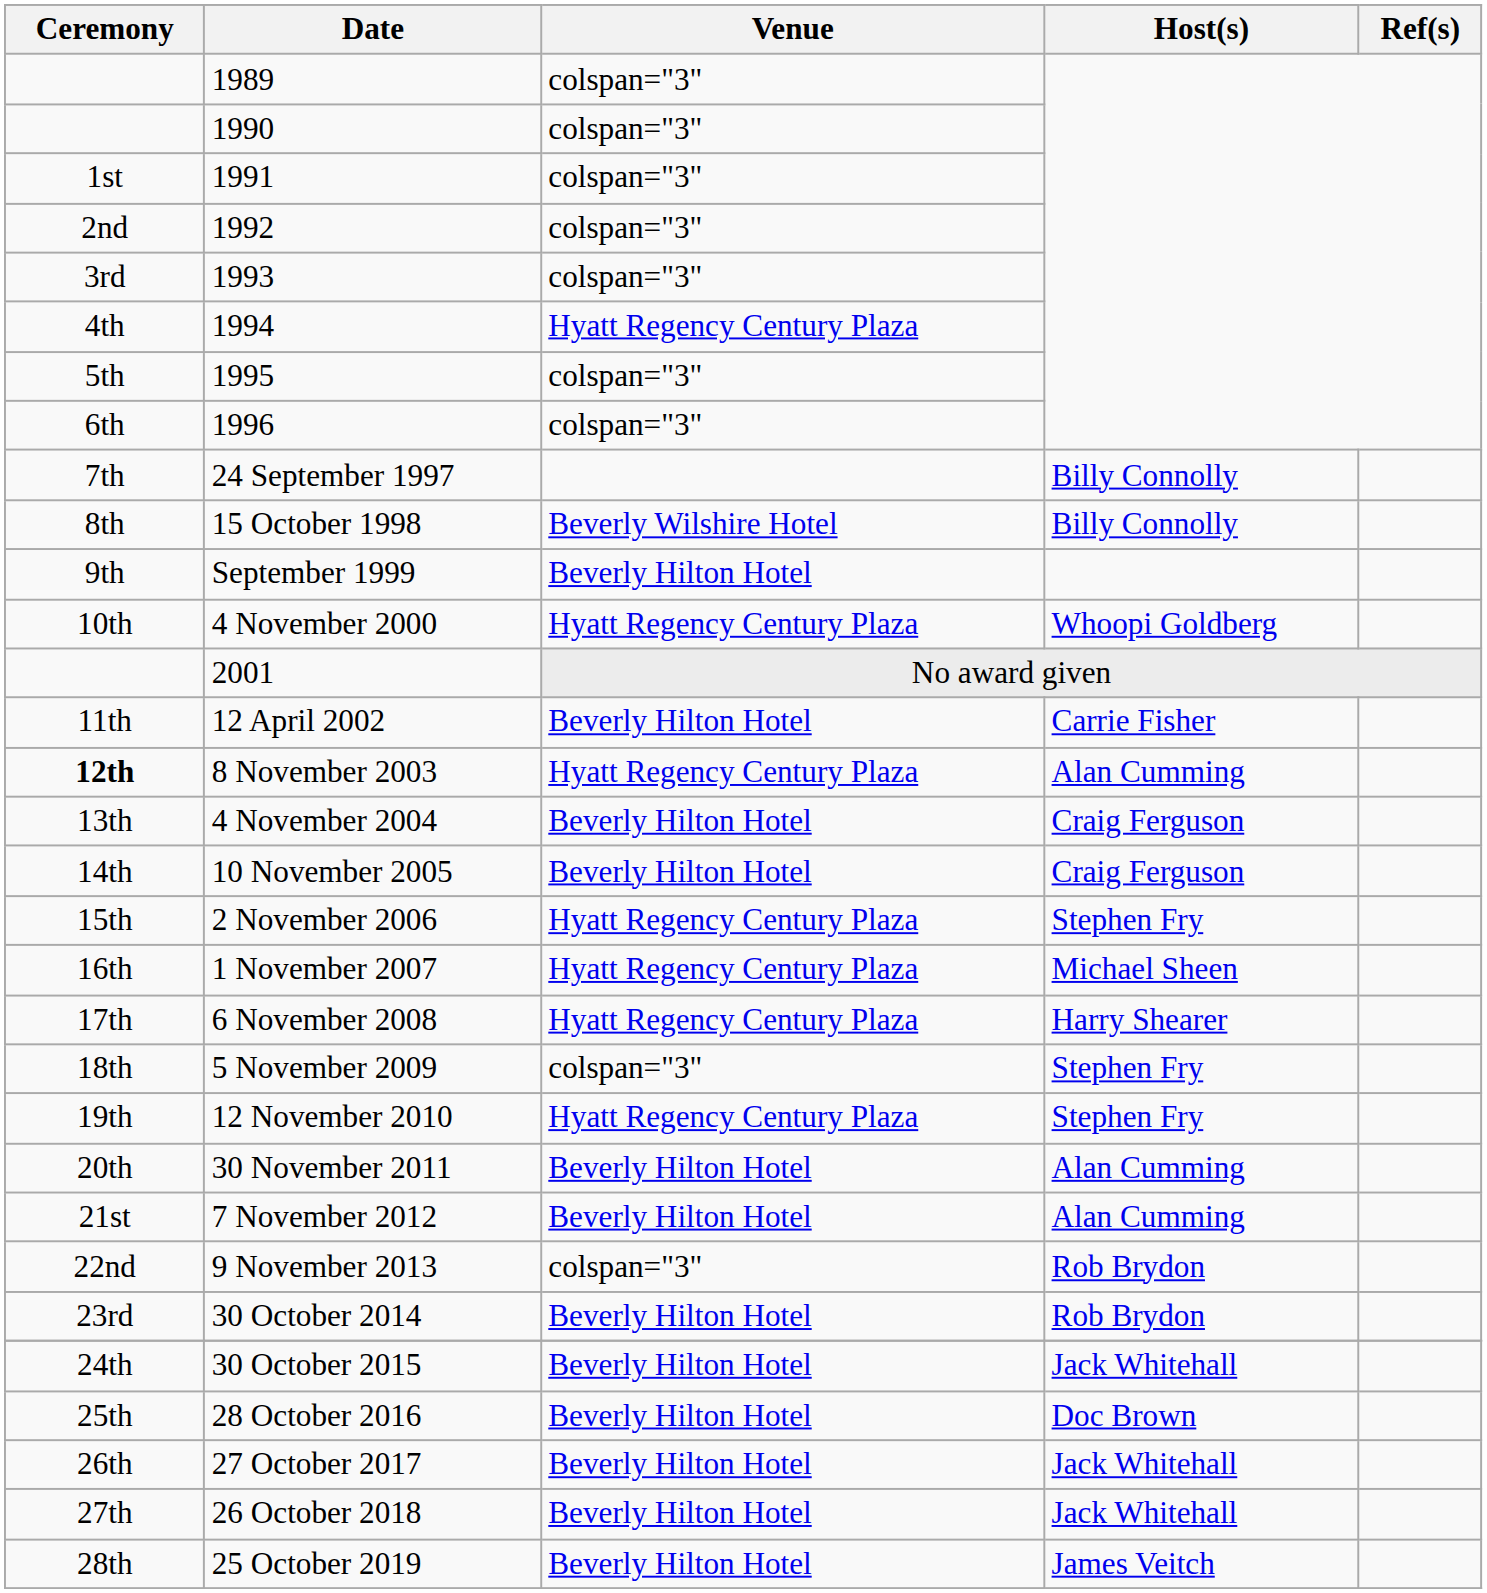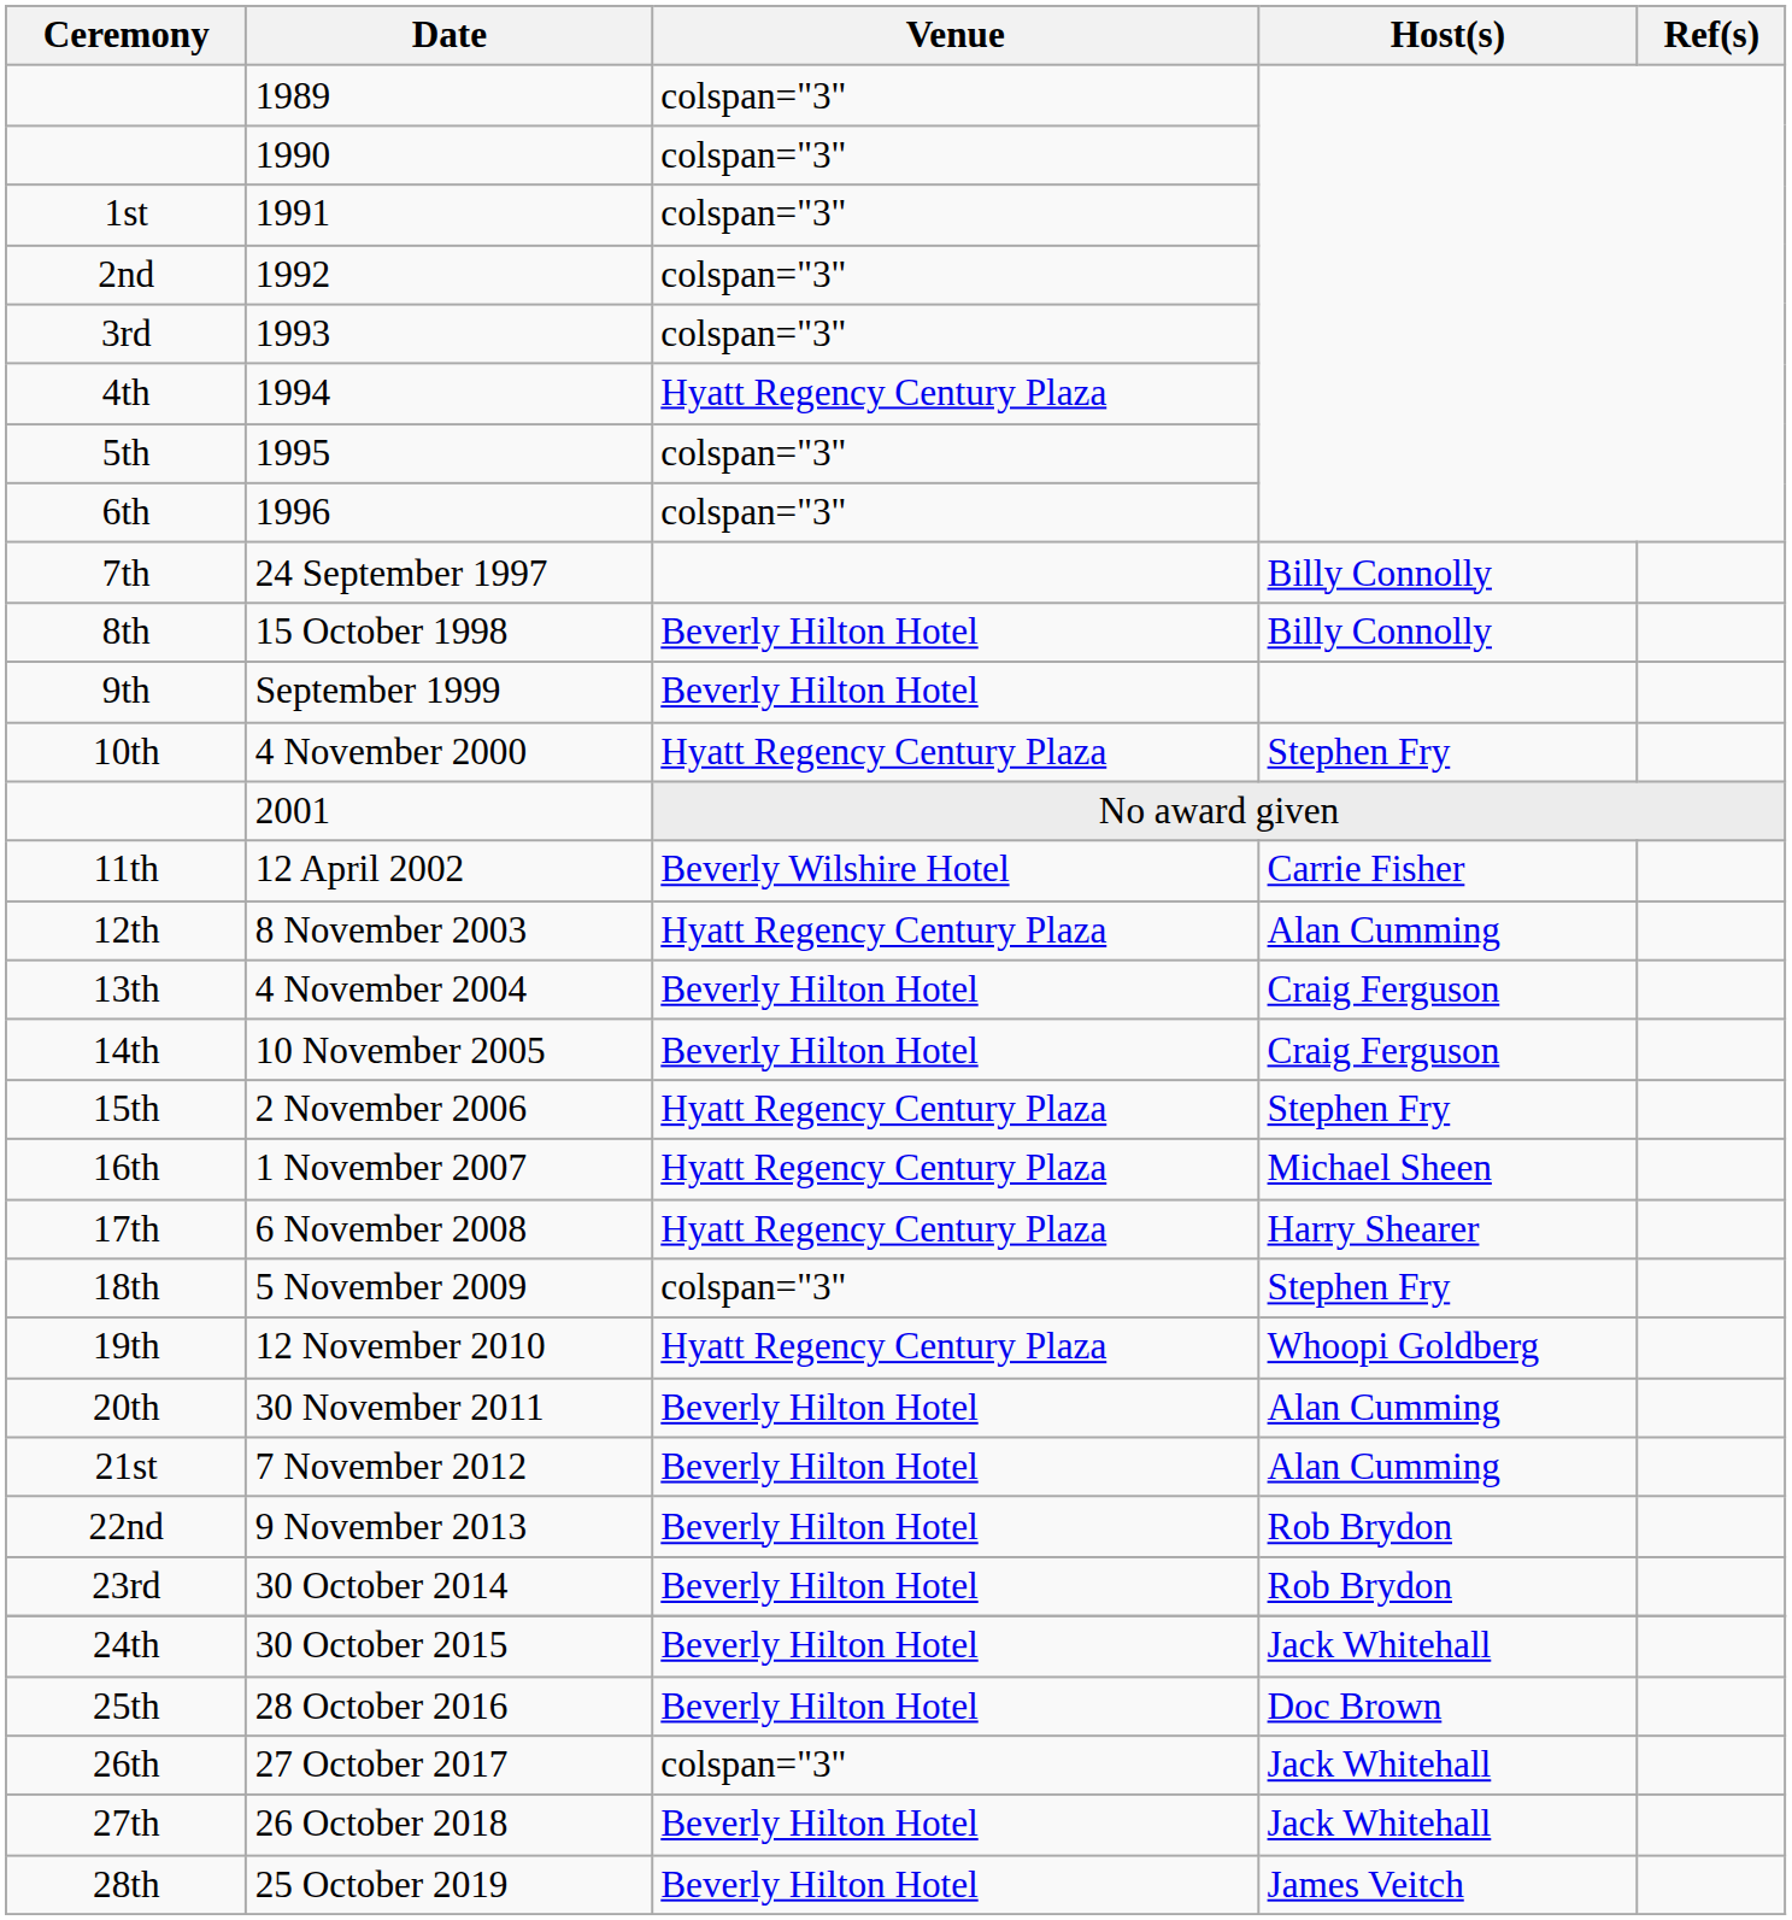15 October 1998 | Venue: Beverly Wilshire Hotel -> Beverly Hilton Hotel
4 November 2000 | Host(s): Whoopi Goldberg -> Stephen Fry
12 April 2002 | Venue: Beverly Hilton Hotel -> Beverly Wilshire Hotel
8 November 2003 | Ceremony: bold -> normal
12 November 2010 | Host(s): Stephen Fry -> Whoopi Goldberg
9 November 2013 | Venue: colspan="3" -> Beverly Hilton Hotel
27 October 2017 | Venue: Beverly Hilton Hotel -> colspan="3"
